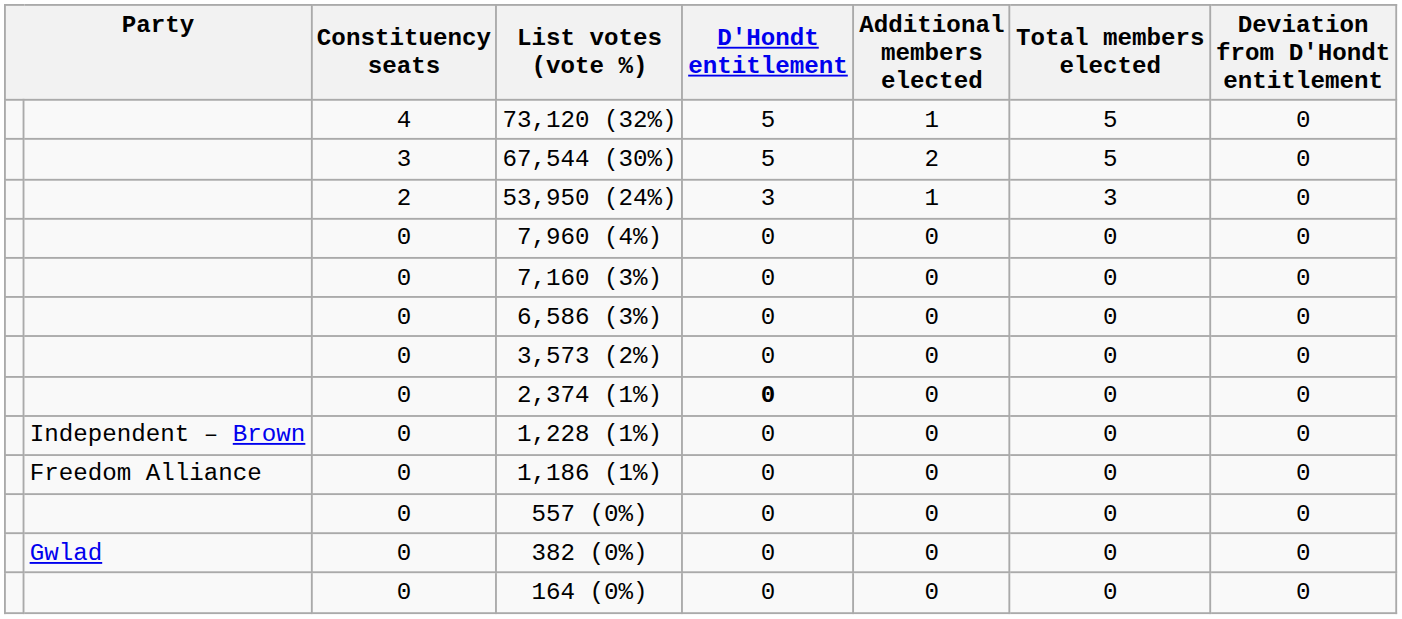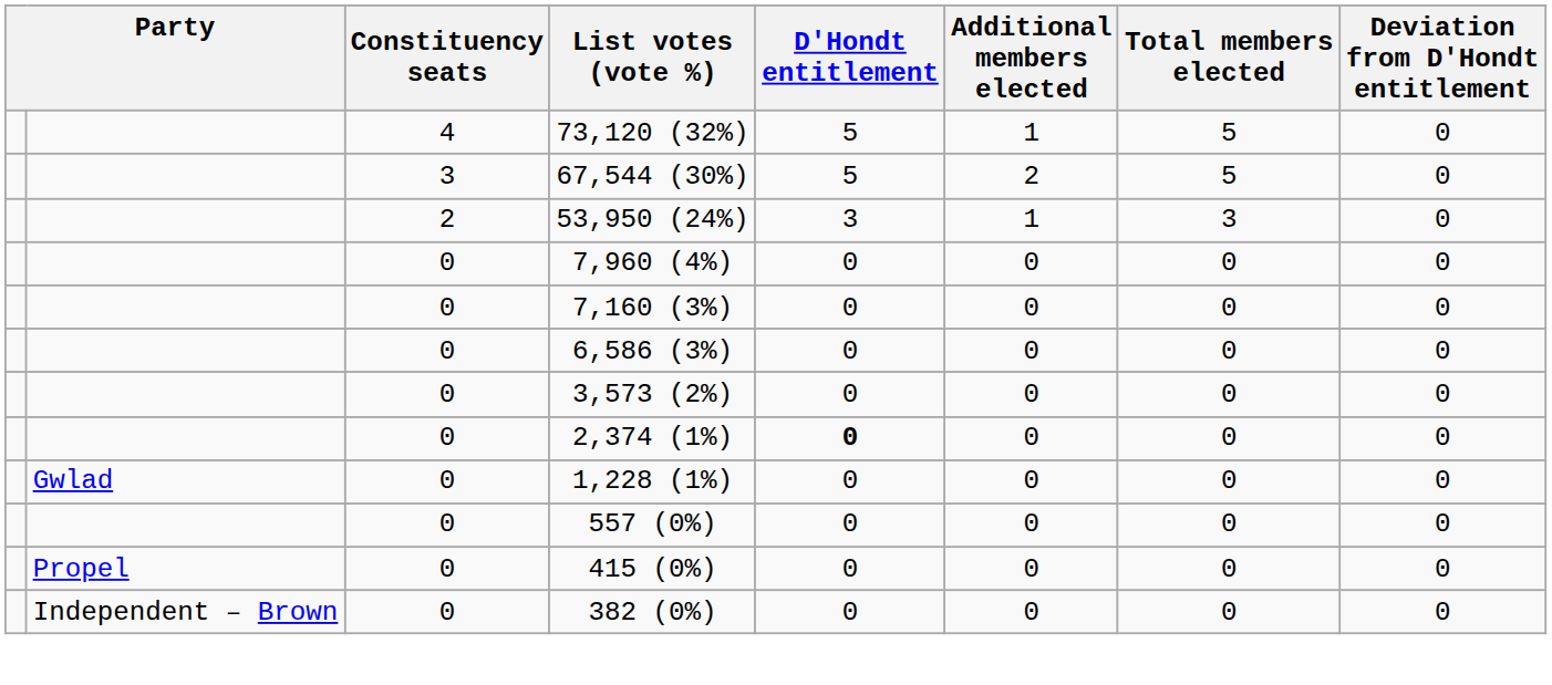1,228 (1%) | column 2: Independent – Brown -> Gwlad
- row: Freedom Alliance | 0 | 1,186 (1%) | 0 | 0 | 0 | 0
+ row: Propel | 0 | 415 (0%) | 0 | 0 | 0 | 0
382 (0%) | column 2: Gwlad -> Independent – Brown
- row: 0 | 164 (0%) | 0 | 0 | 0 | 0
